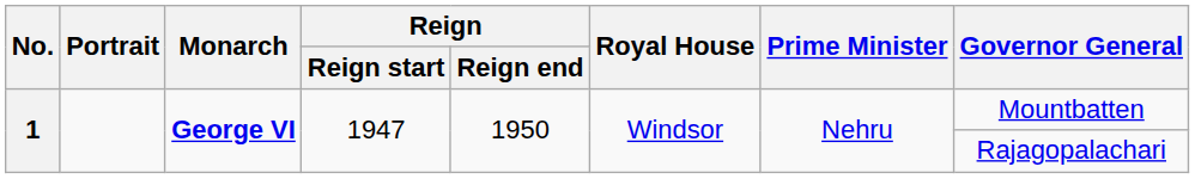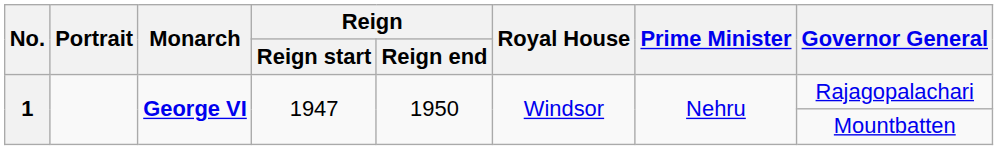row 3 | Governor General: Mountbatten -> Rajagopalachari
row 4 | Governor General: Rajagopalachari -> Mountbatten
